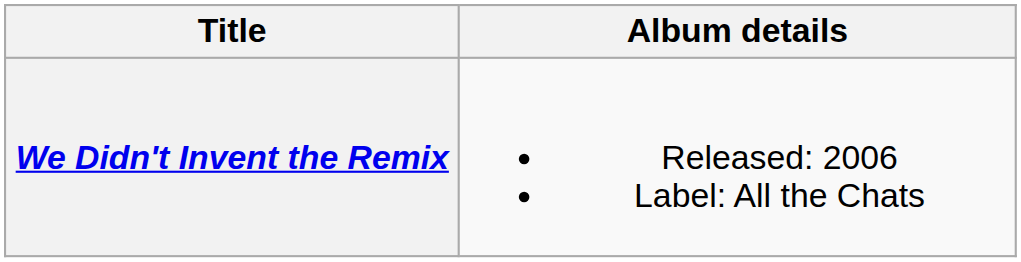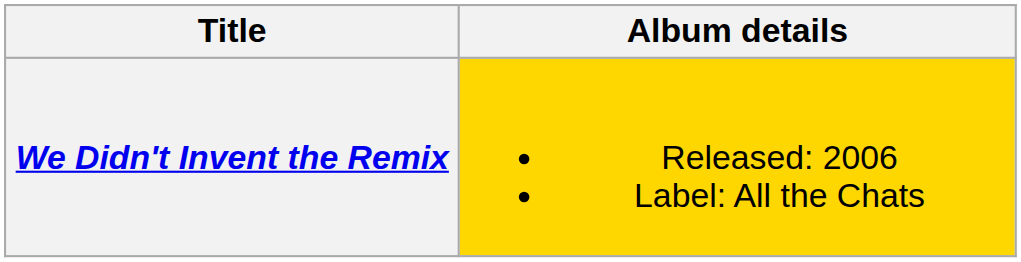row 2 | Album details: no background -> gold background
